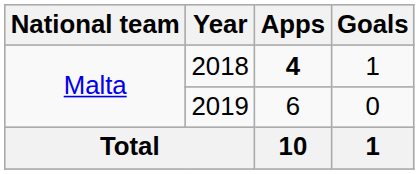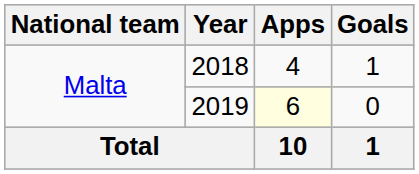2018 | Apps: bold -> normal
2019 | Apps: no background -> lightyellow background
